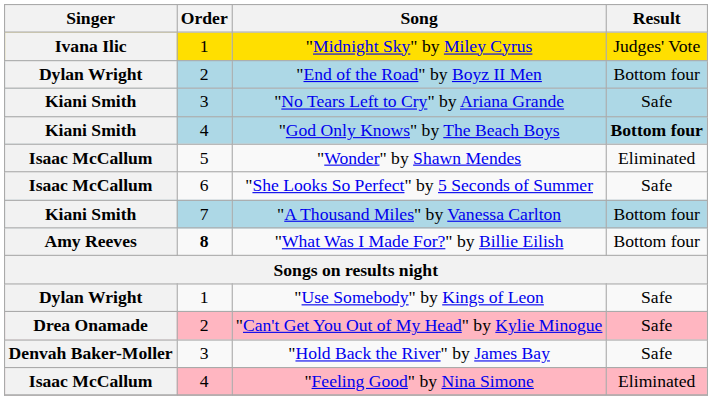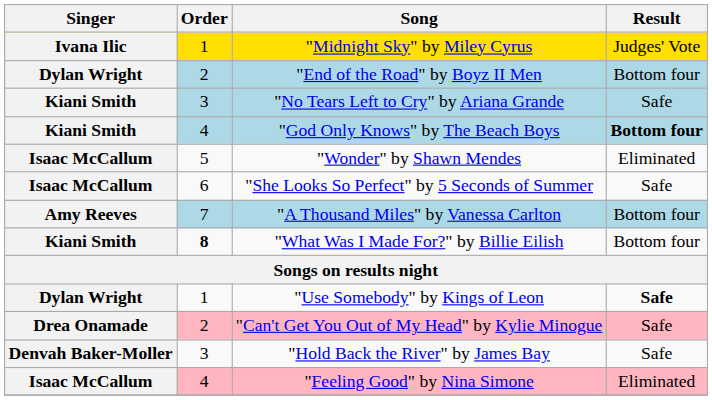"A Thousand Miles" by Vanessa Carlton | Singer: Kiani Smith -> Amy Reeves
"What Was I Made For?" by Billie Eilish | Singer: Amy Reeves -> Kiani Smith
"Use Somebody" by Kings of Leon | Result: normal -> bold
